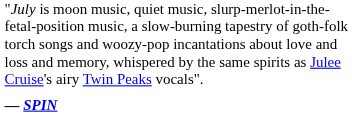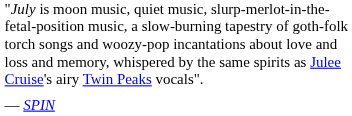row 2 | column 1: bold -> normal
